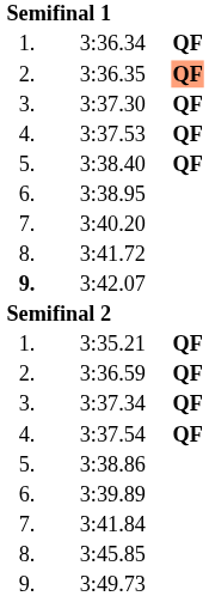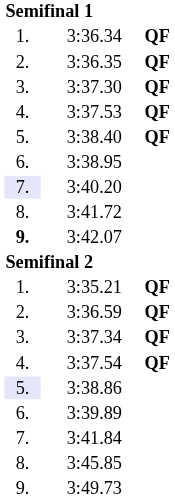3:36.35 | column 3: lightsalmon background -> no background
3:40.20 | column 1: no background -> lavender background
3:38.86 | column 1: no background -> lavender background
